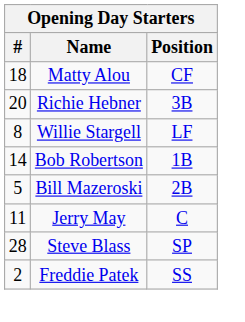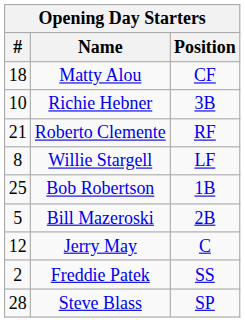Richie Hebner | #: 20 -> 10
+ row: 21 | Roberto Clemente | RF
Bob Robertson | #: 14 -> 25
Jerry May | #: 11 -> 12
rows swapped: Freddie Patek <-> Steve Blass
